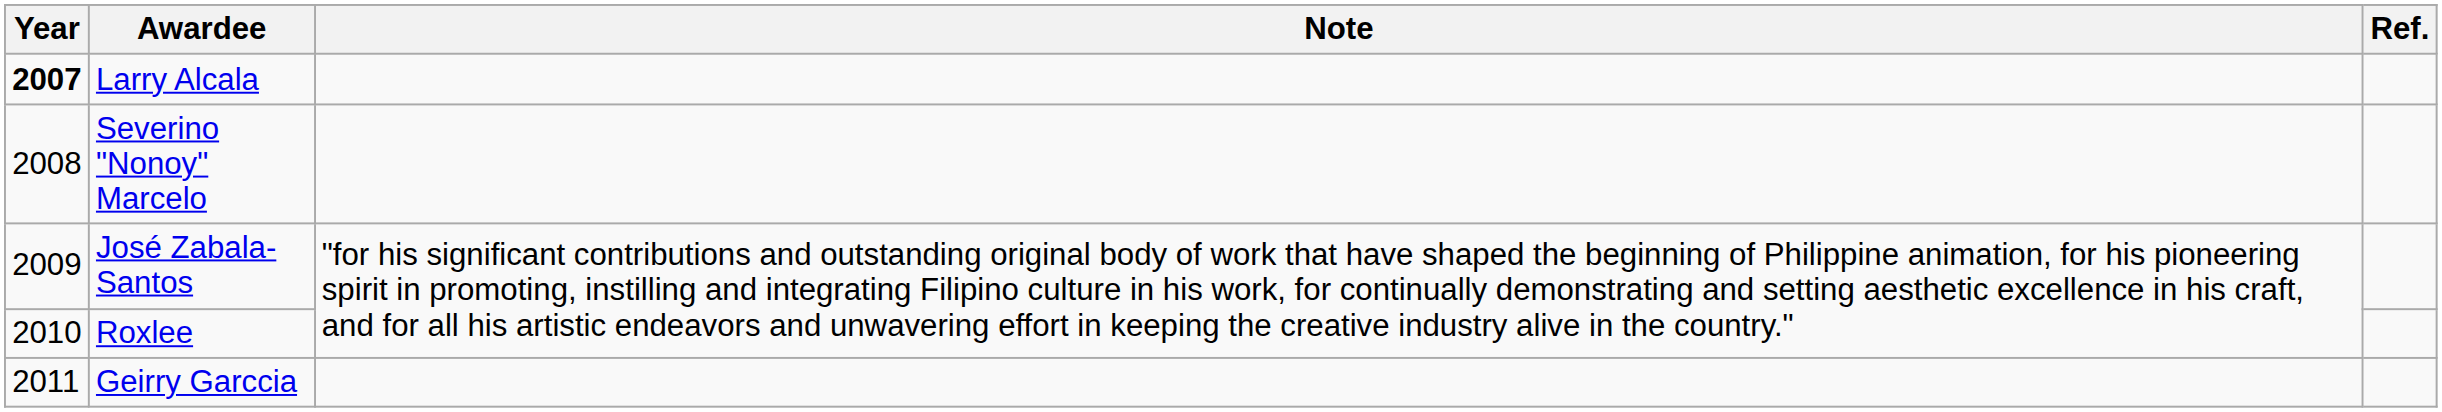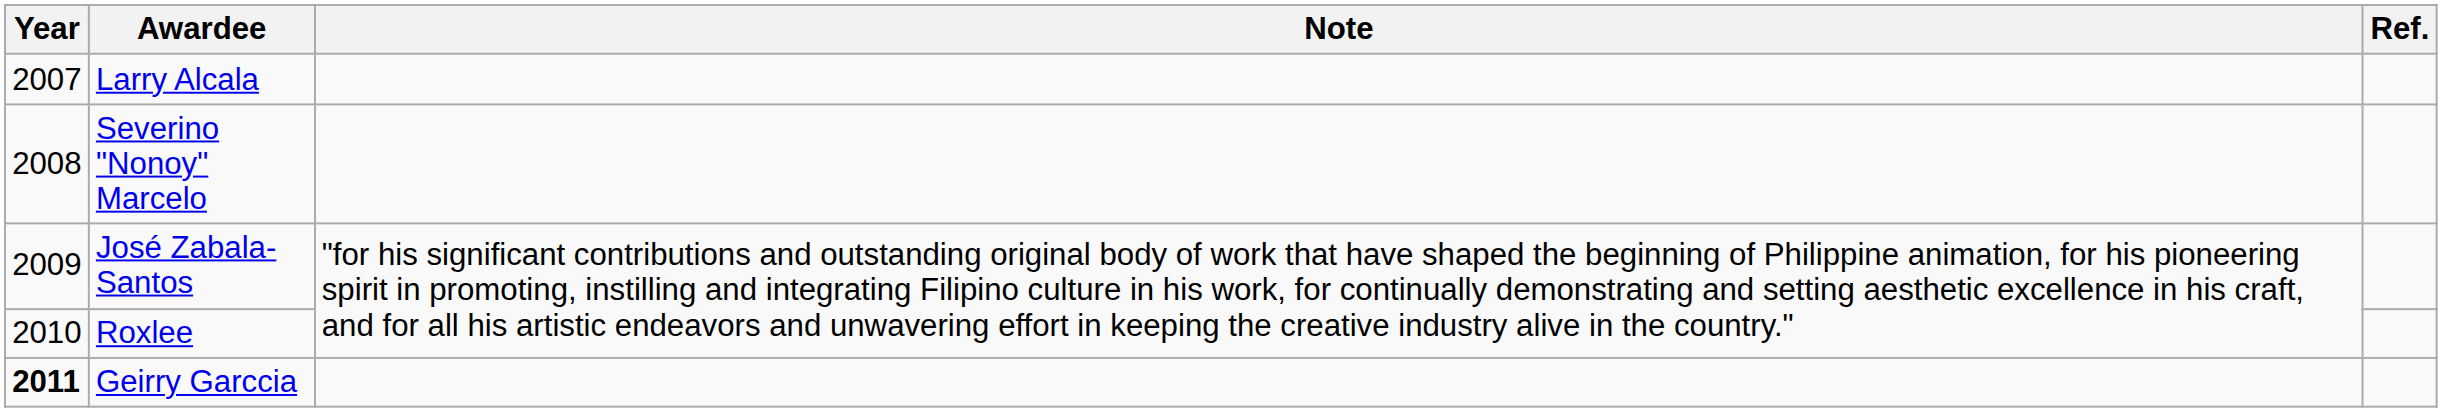Larry Alcala | Year: bold -> normal
Geirry Garccia | Year: normal -> bold
